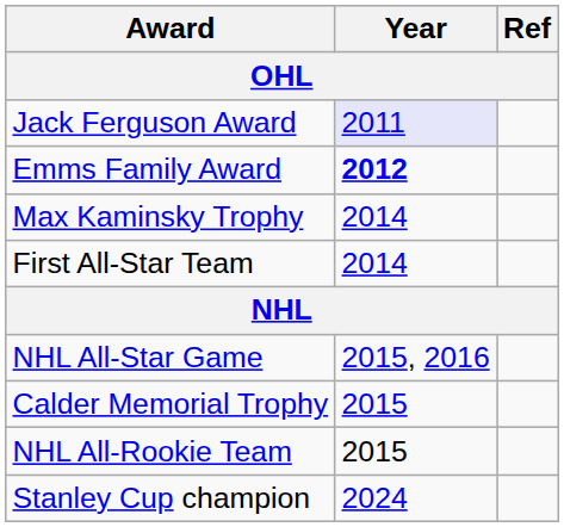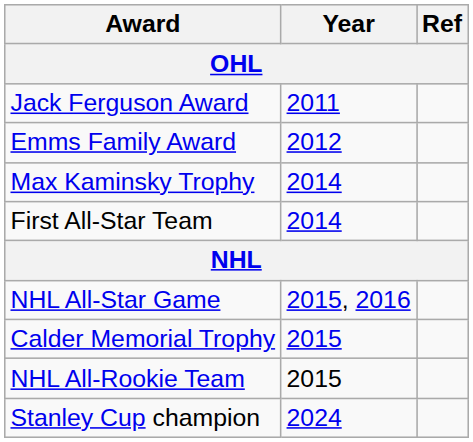Jack Ferguson Award | Year: lavender background -> no background
Emms Family Award | Year: bold -> normal
